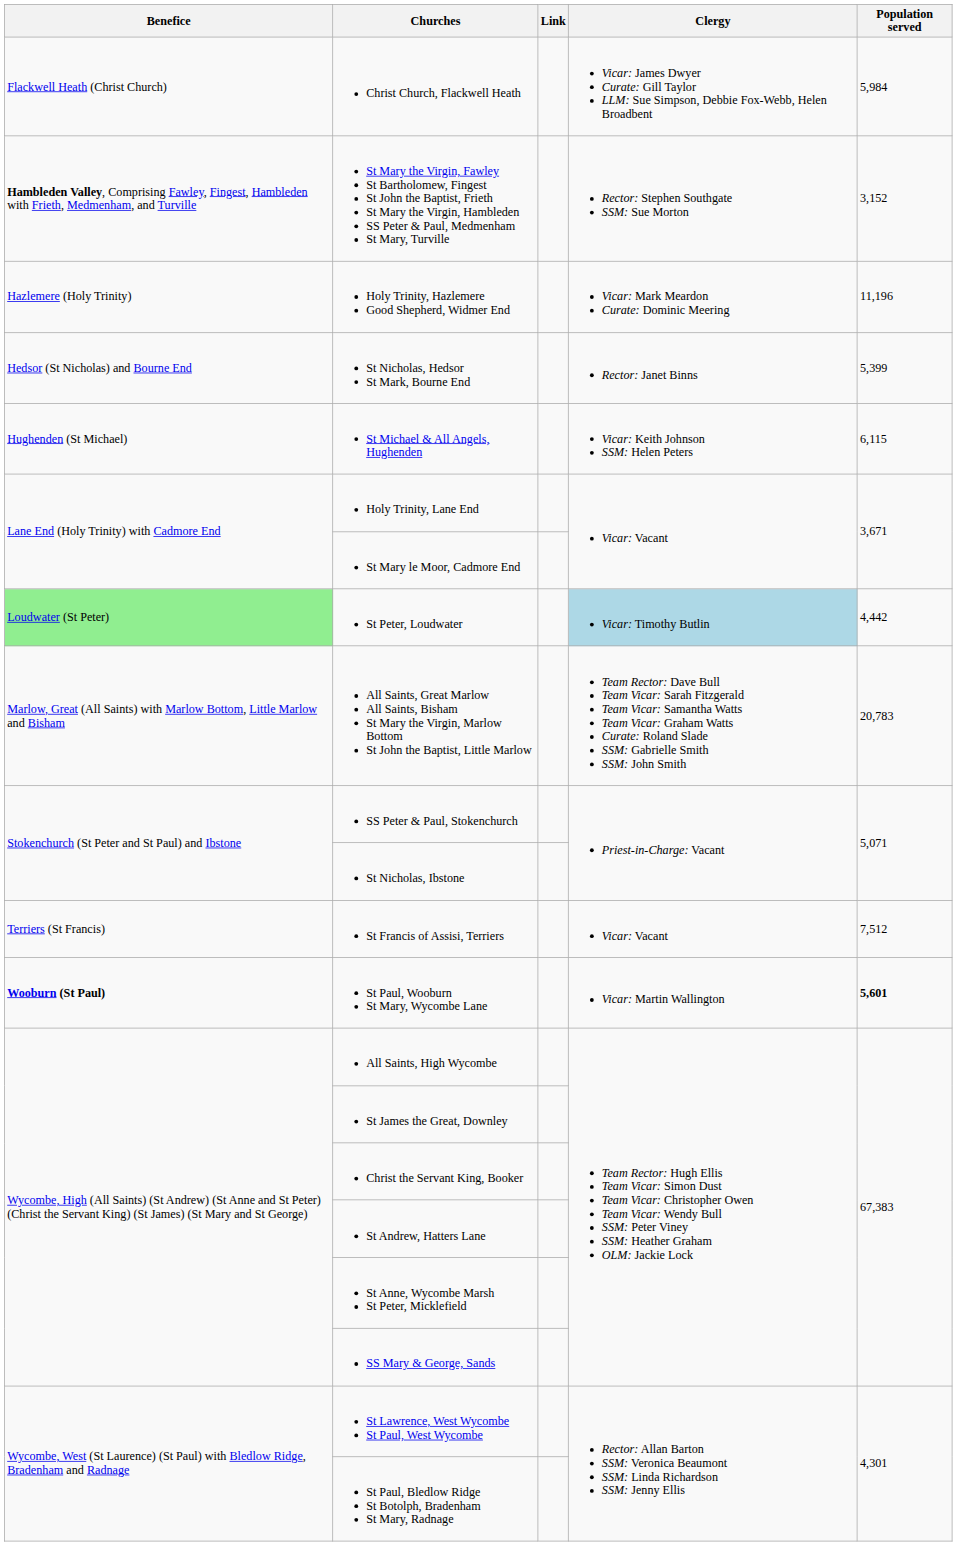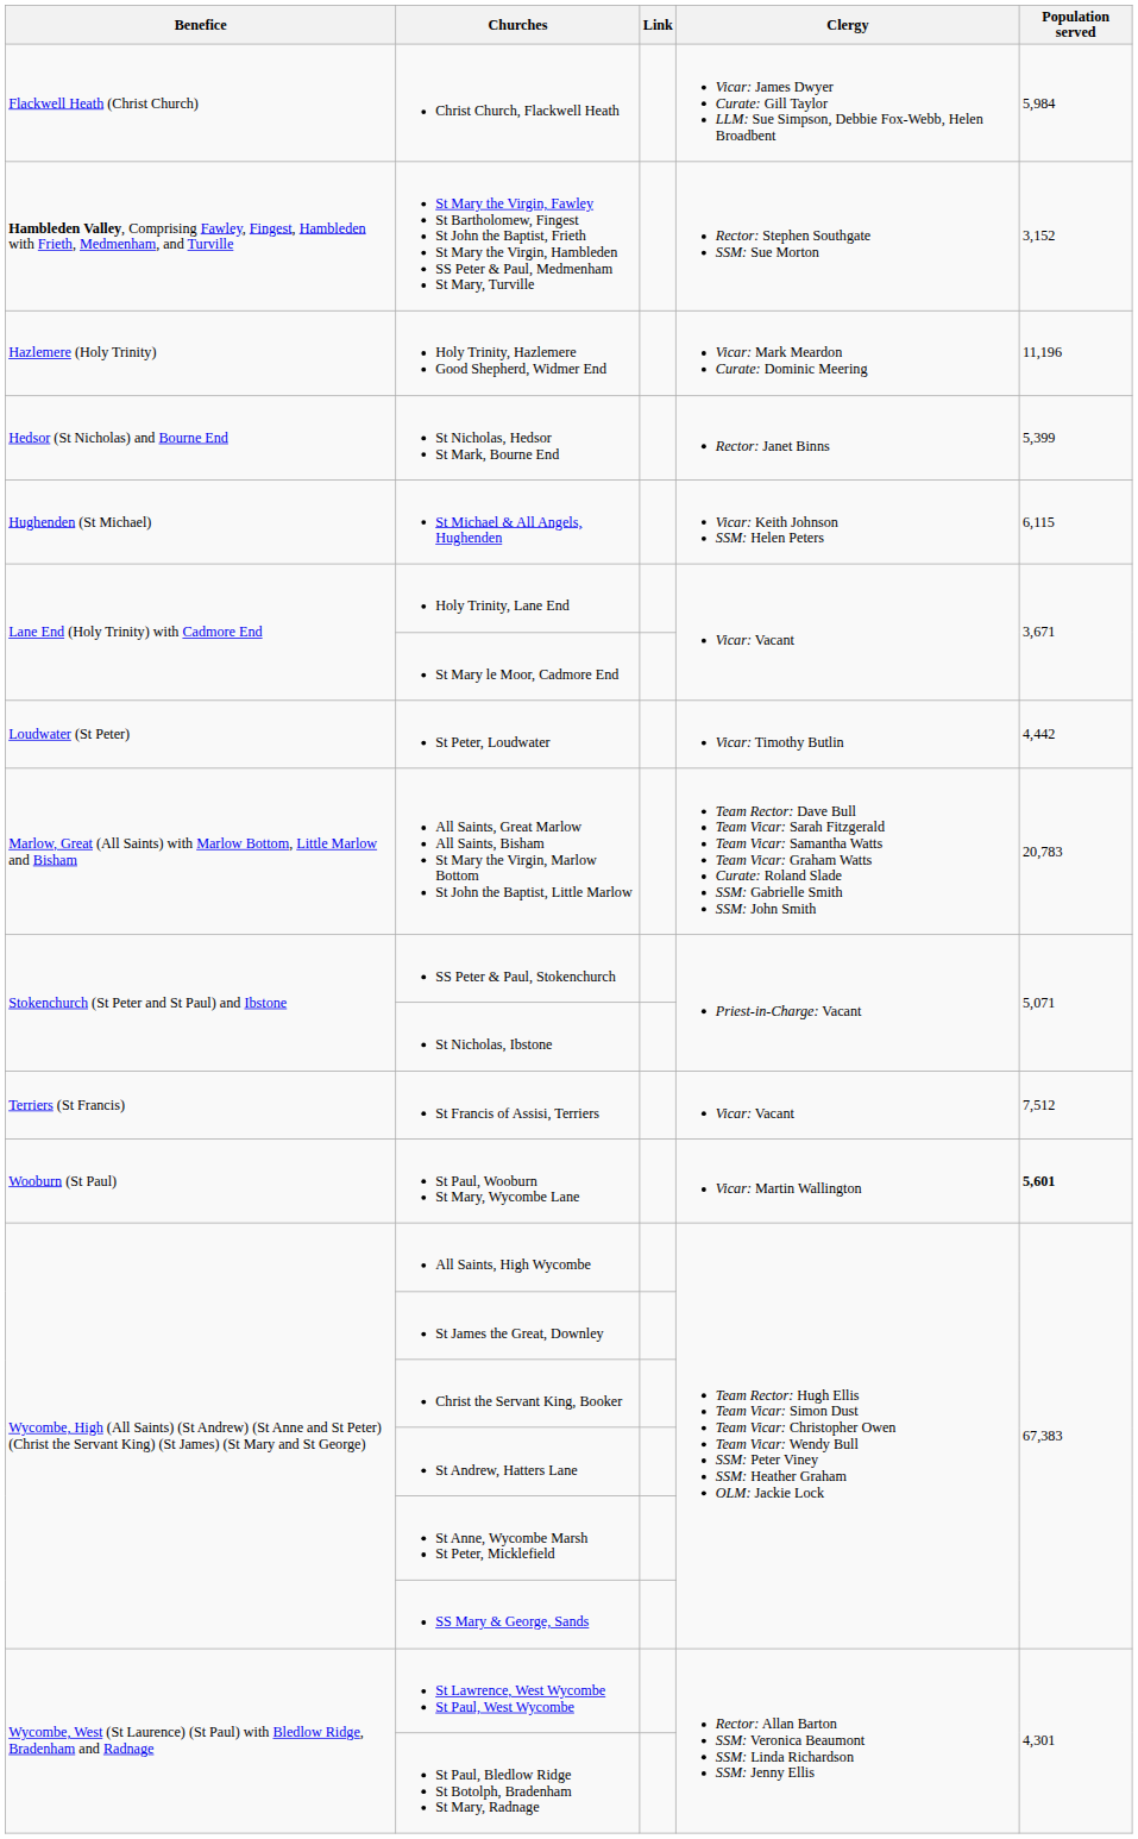St Peter, Loudwater | Benefice: lightgreen background -> no background
St Peter, Loudwater | Clergy: lightblue background -> no background
St Paul, Wooburn St Mary, Wycombe Lane | Benefice: bold -> normal
